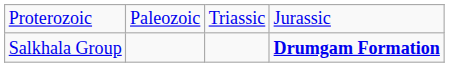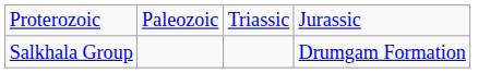Salkhala Group | column 4: bold -> normal
